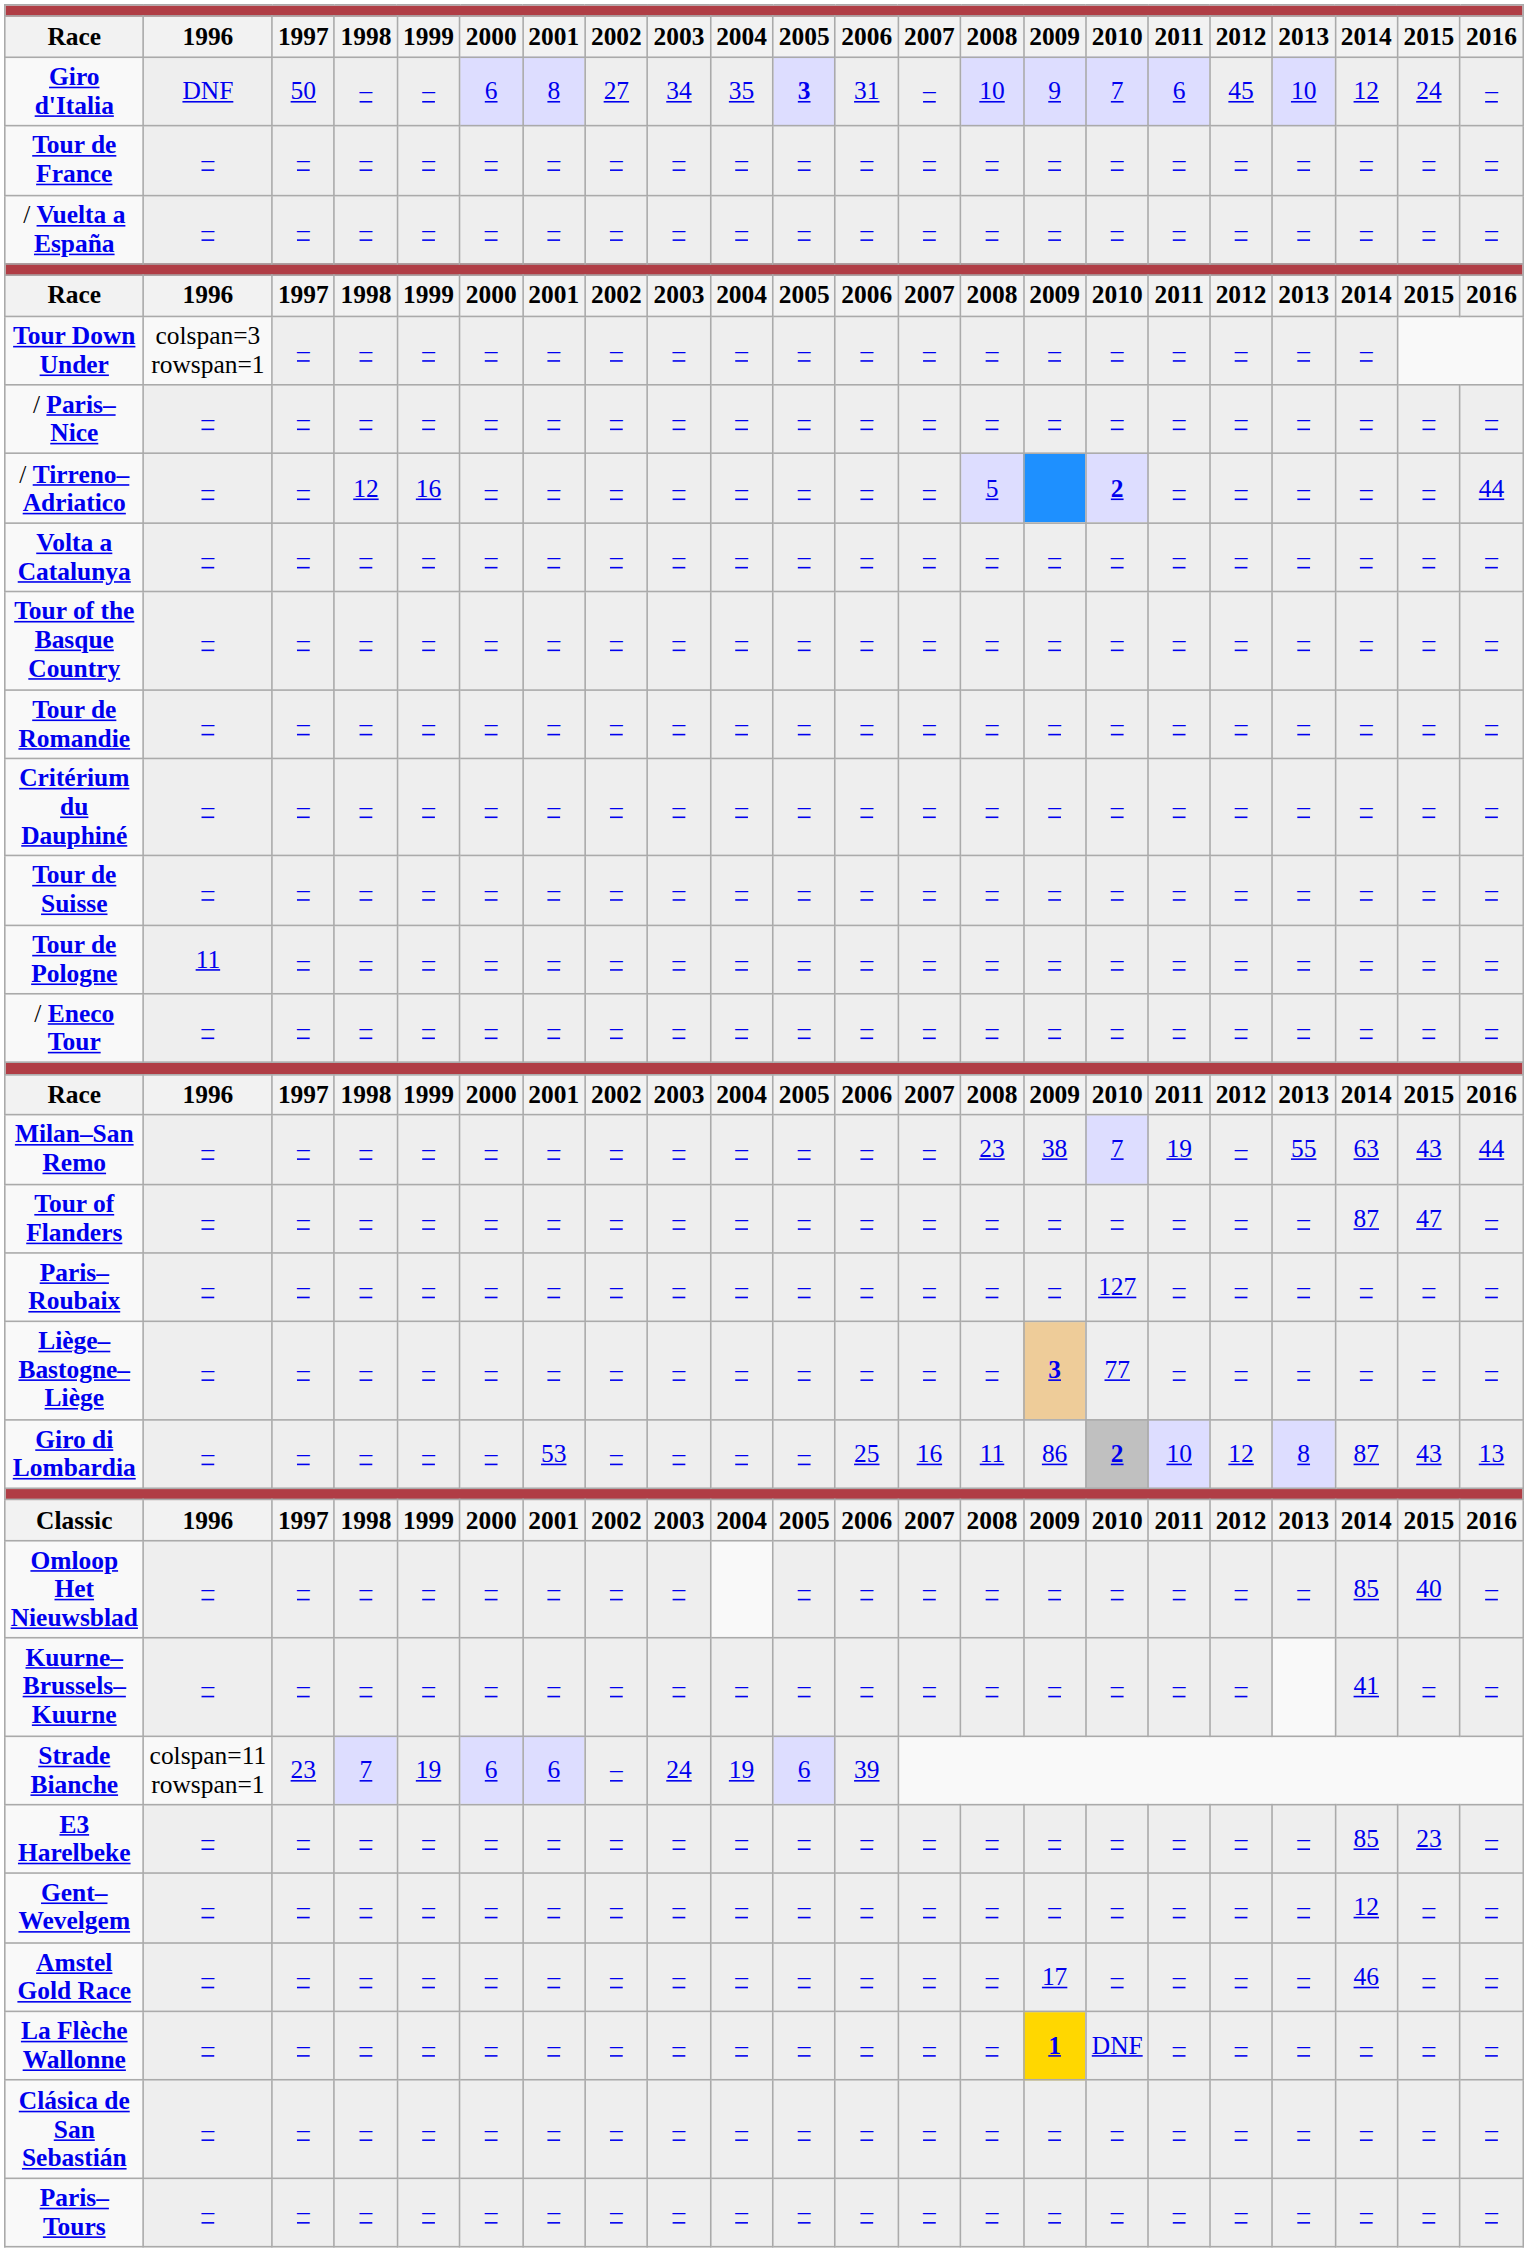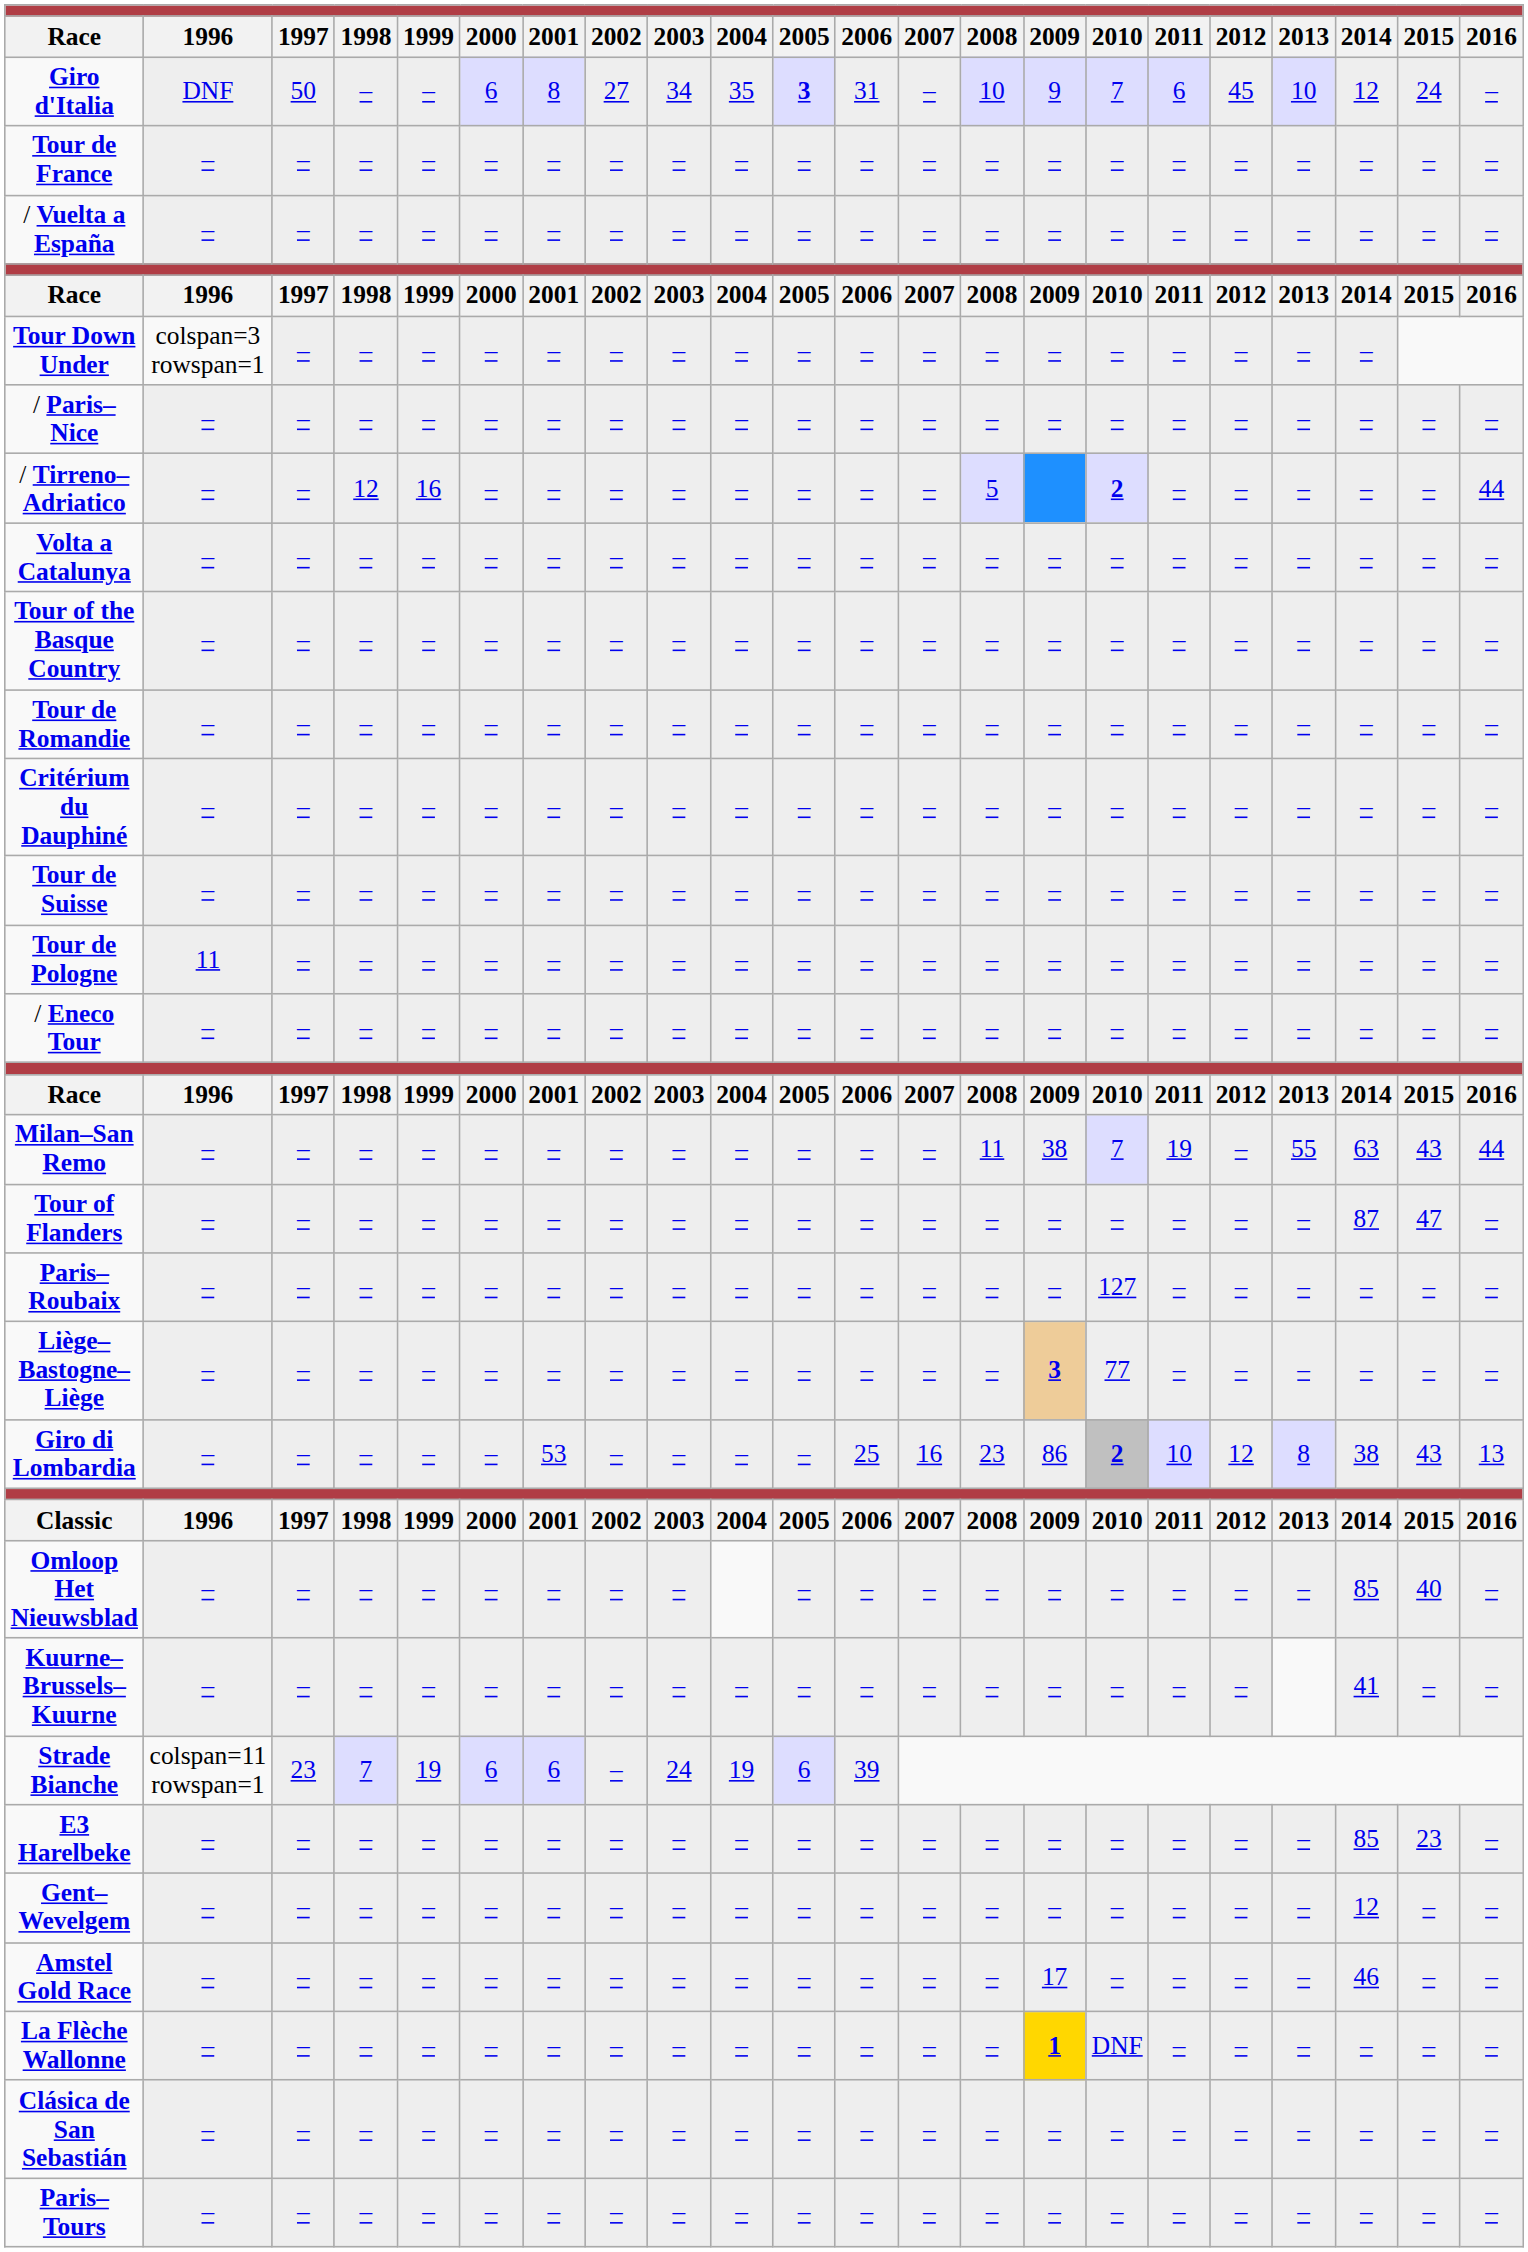Milan–San Remo | column 14: 23 -> 11
Giro di Lombardia | column 14: 11 -> 23
Giro di Lombardia | column 20: 87 -> 38
